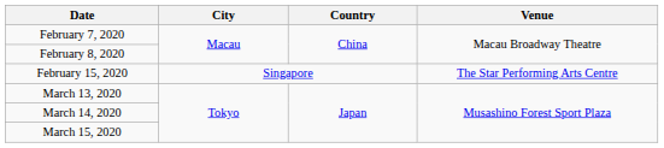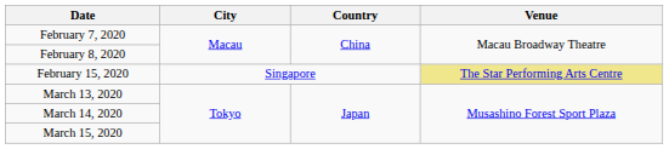February 15, 2020 | Venue: no background -> khaki background
